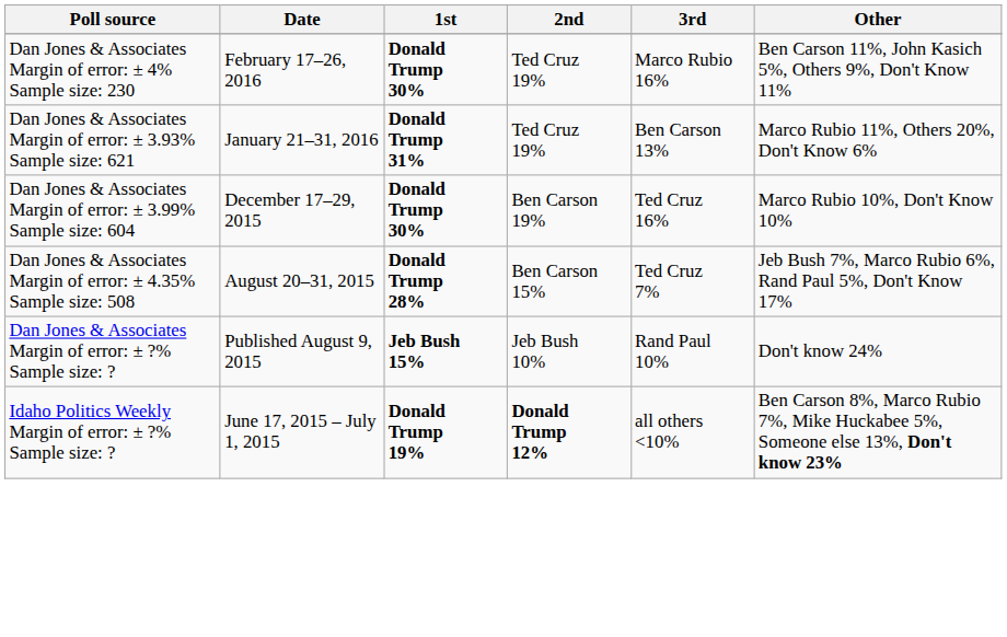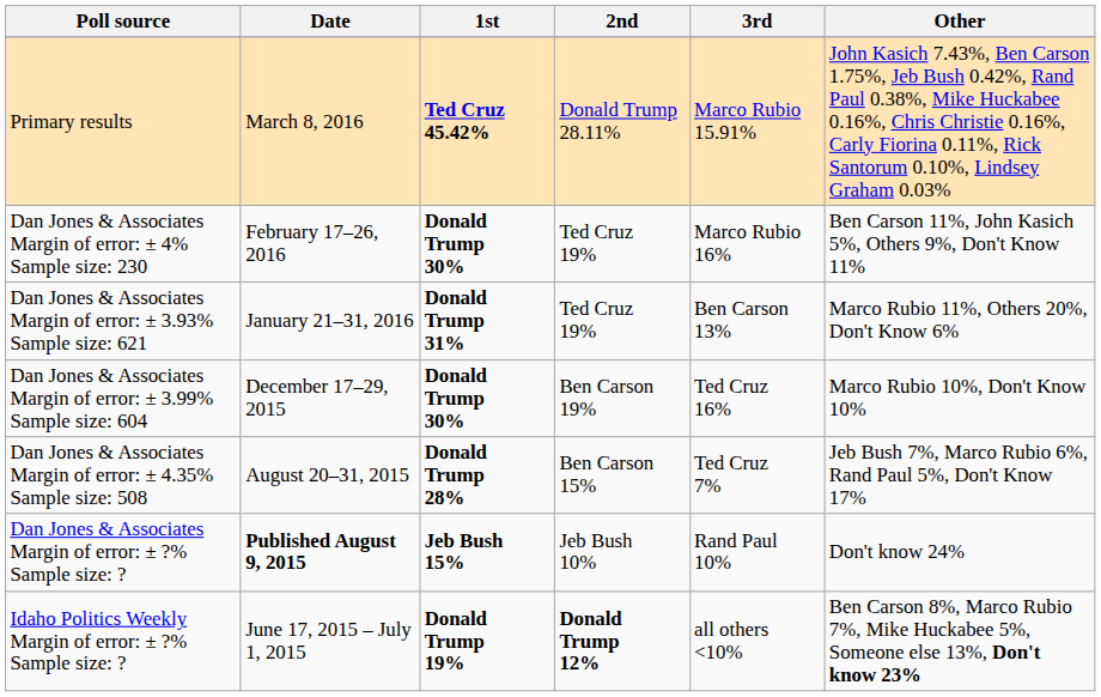+ row: Primary results | March 8, 2016 | Ted Cruz 45.42% | Donald Trump 28.11% | Marco Rubio 15.91% | John Kasich 7.43%, Ben Carson 1.75%, Jeb Bush 0.42%, Rand Paul 0.38%, Mike Huckabee 0.16%, Chris Christie 0.16%, Carly Fiorina 0.11%, Rick Santorum 0.10%, Lindsey Graham 0.03%
Dan Jones & Associates Margin of error: ± ?% Sample size: ? | Date: normal -> bold
